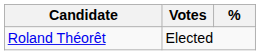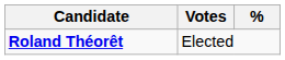Roland Théorêt | Candidate: normal -> bold
